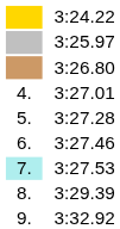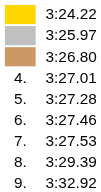3:27.53 | column 1: paleturquoise background -> no background
